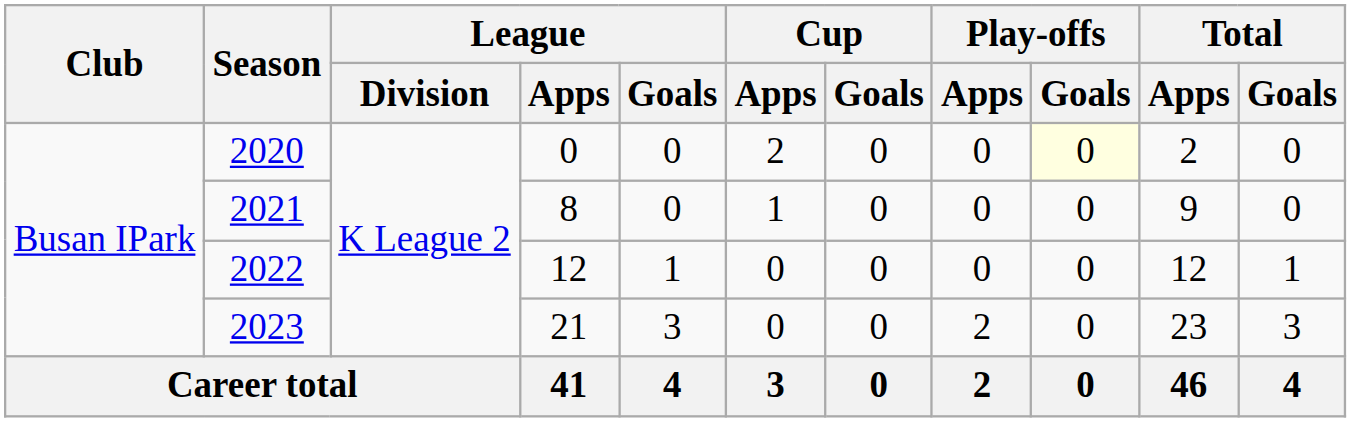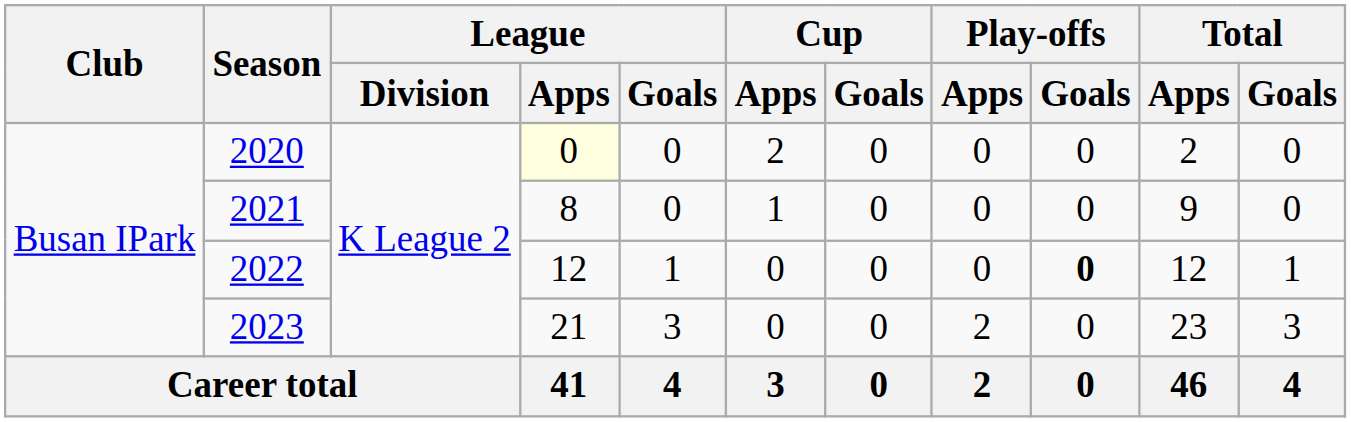2020 | League / Apps: no background -> lightyellow background
2020 | Play-offs / Goals: lightyellow background -> no background
2022 | Play-offs / Goals: normal -> bold
